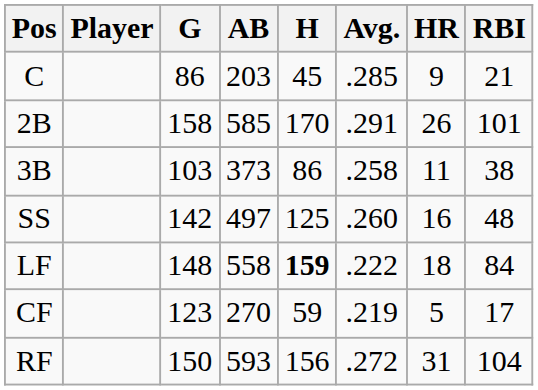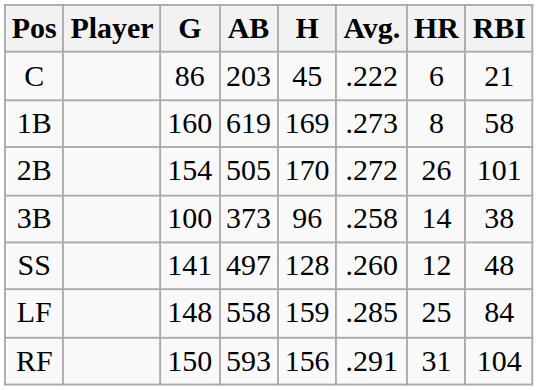C | Avg.: .285 -> .222
C | HR: 9 -> 6
+ row: 1B | 160 | 619 | 169 | .273 | 8 | 58
2B | G: 158 -> 154
2B | AB: 585 -> 505
2B | Avg.: .291 -> .272
3B | G: 103 -> 100
3B | H: 86 -> 96
3B | HR: 11 -> 14
SS | G: 142 -> 141
SS | H: 125 -> 128
SS | HR: 16 -> 12
LF | H: bold -> normal
LF | Avg.: .222 -> .285
LF | HR: 18 -> 25
- row: CF | 123 | 270 | 59 | .219 | 5 | 17
RF | Avg.: .272 -> .291
